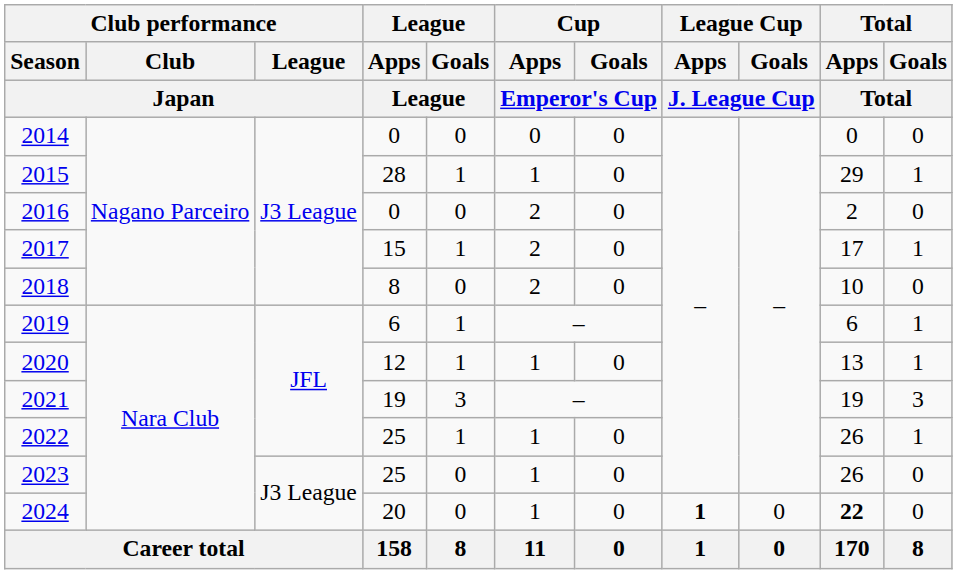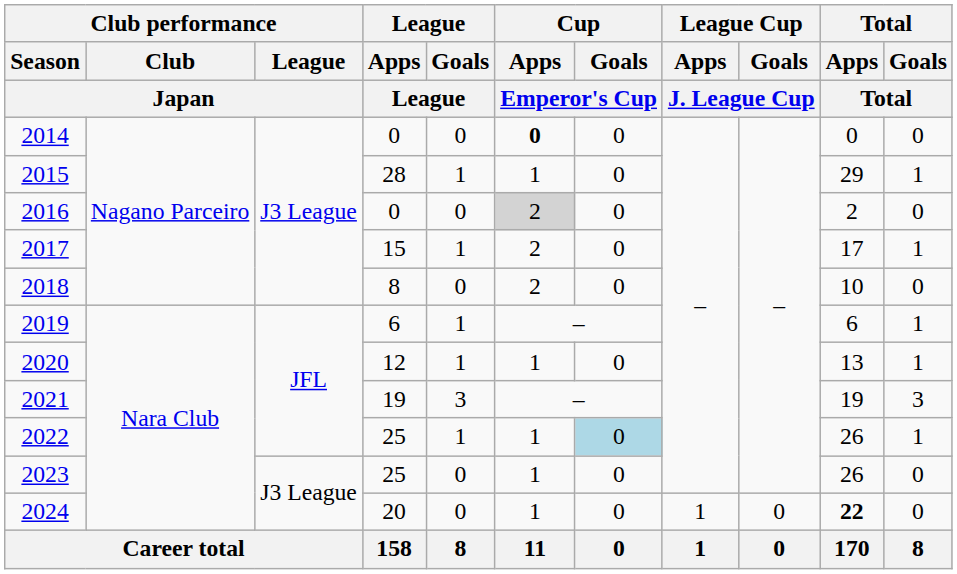2014 | Cup / Apps / Emperor's Cup: normal -> bold
2016 | Cup / Apps / Emperor's Cup: no background -> lightgrey background
2022 | Cup / Goals / Emperor's Cup: no background -> lightblue background
2024 | League Cup / Apps / J. League Cup: bold -> normal
